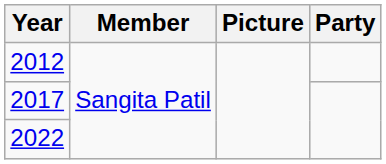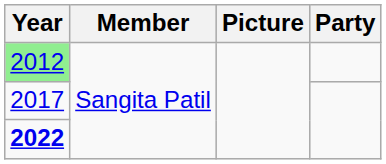2012 | Year: no background -> lightgreen background
2022 | Year: normal -> bold
